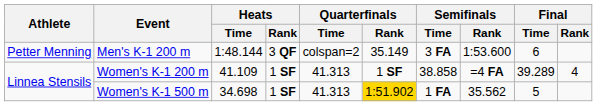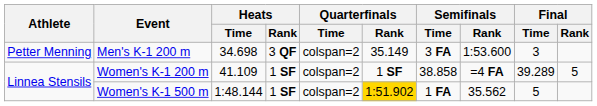Men's K-1 200 m | Heats / Time: 1:48.144 -> 34.698
Men's K-1 200 m | Final / Time: 6 -> 3
Women's K-1 200 m | Quarterfinals / Time: 41.313 -> colspan=2
Women's K-1 200 m | Final / Rank: 4 -> 5
Women's K-1 500 m | Heats / Time: 34.698 -> 1:48.144
Women's K-1 500 m | Quarterfinals / Time: 41.313 -> colspan=2
